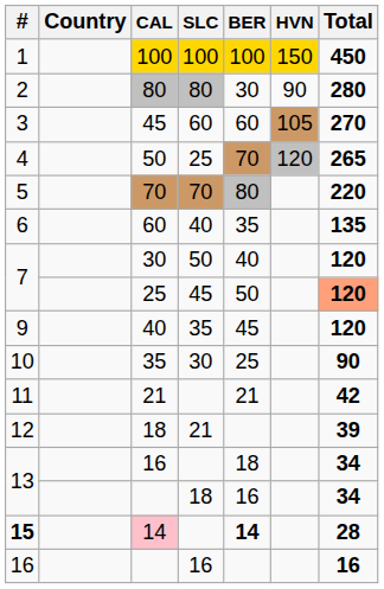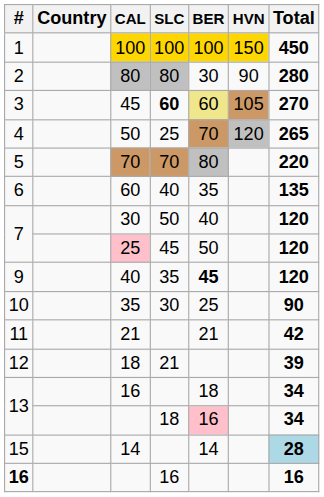row 4 | SLC: normal -> bold
row 4 | BER: no background -> khaki background
row 9 | CAL: no background -> pink background
row 9 | Total: lightsalmon background -> no background
row 10 | BER: normal -> bold
row 15 | BER: no background -> pink background
row 16 | #: bold -> normal
row 16 | CAL: pink background -> no background
row 16 | BER: bold -> normal
row 16 | Total: no background -> lightblue background
row 17 | #: normal -> bold
